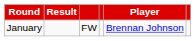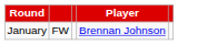- column: Result
